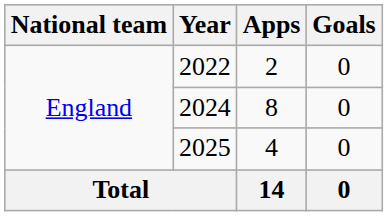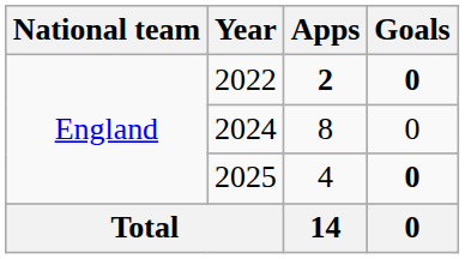2022 | Apps: normal -> bold
2022 | Goals: normal -> bold
2025 | Goals: normal -> bold
